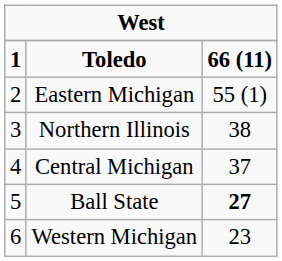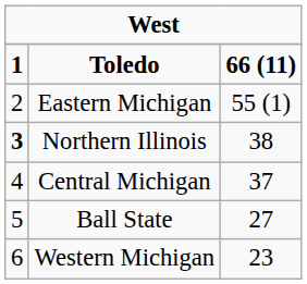Northern Illinois | column 1: normal -> bold
Ball State | column 3: bold -> normal
